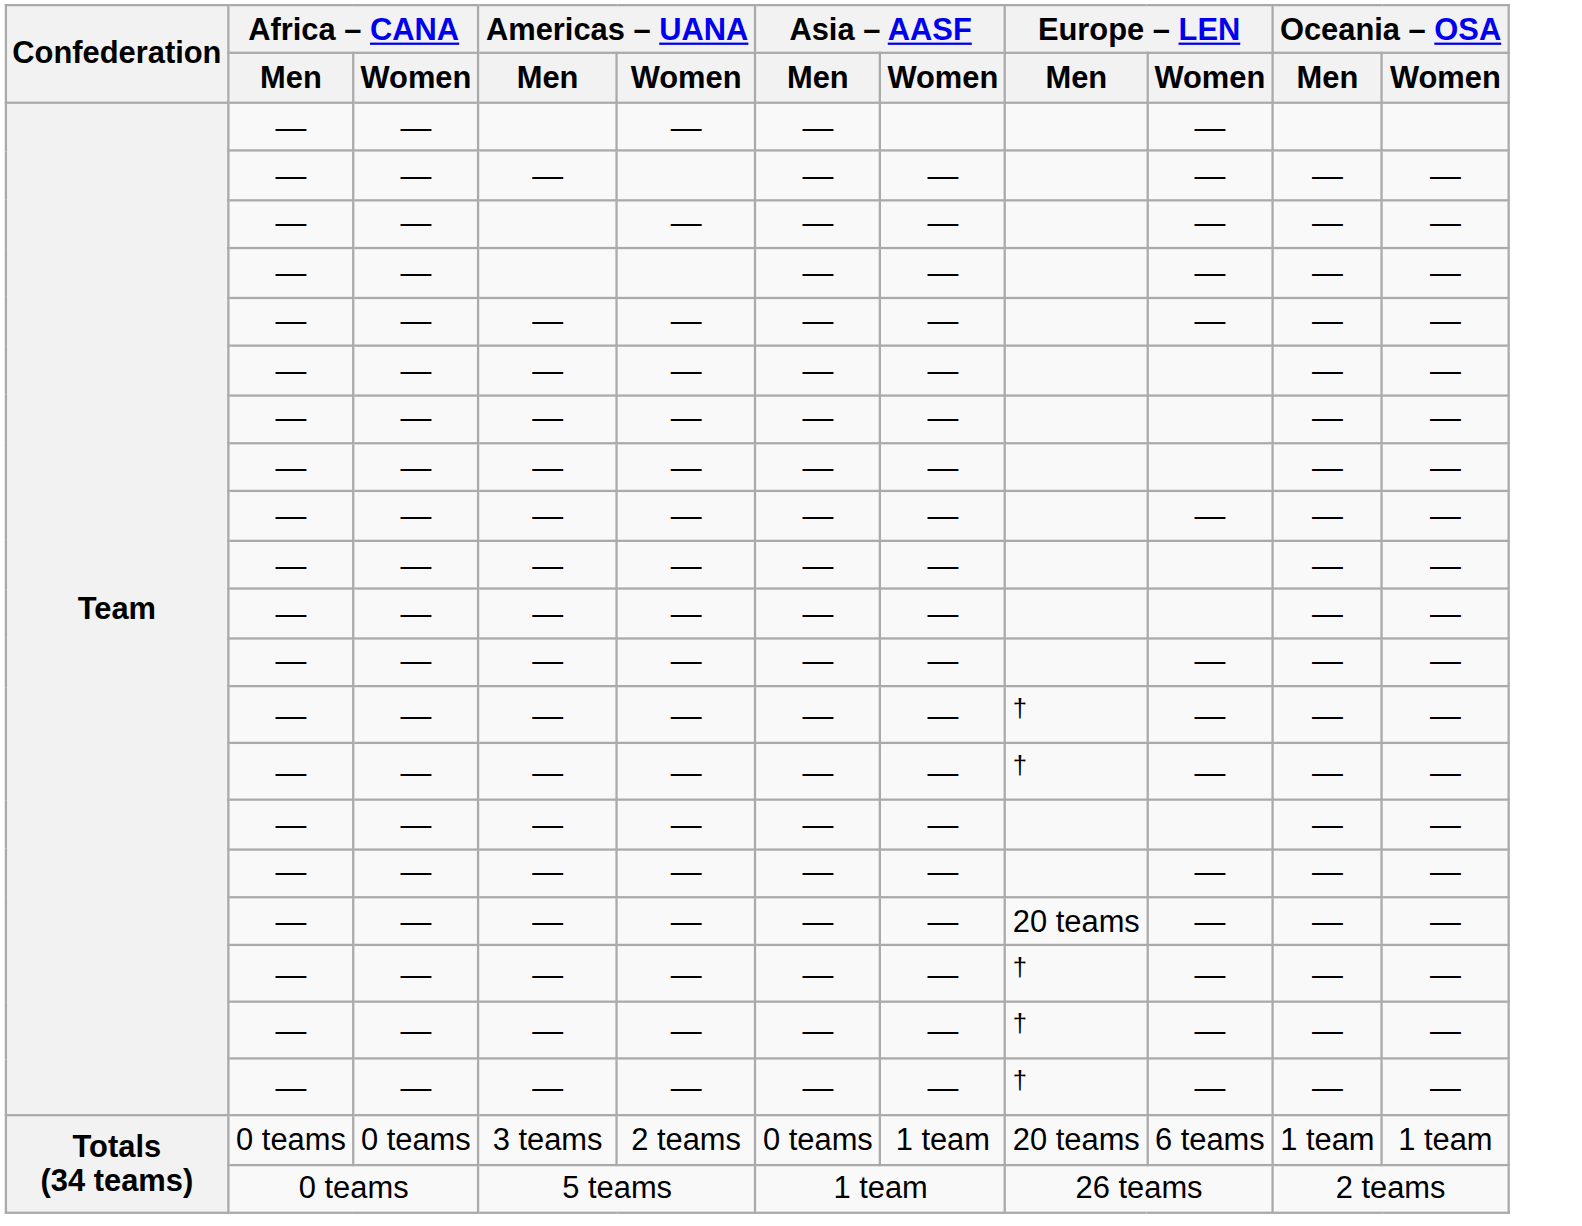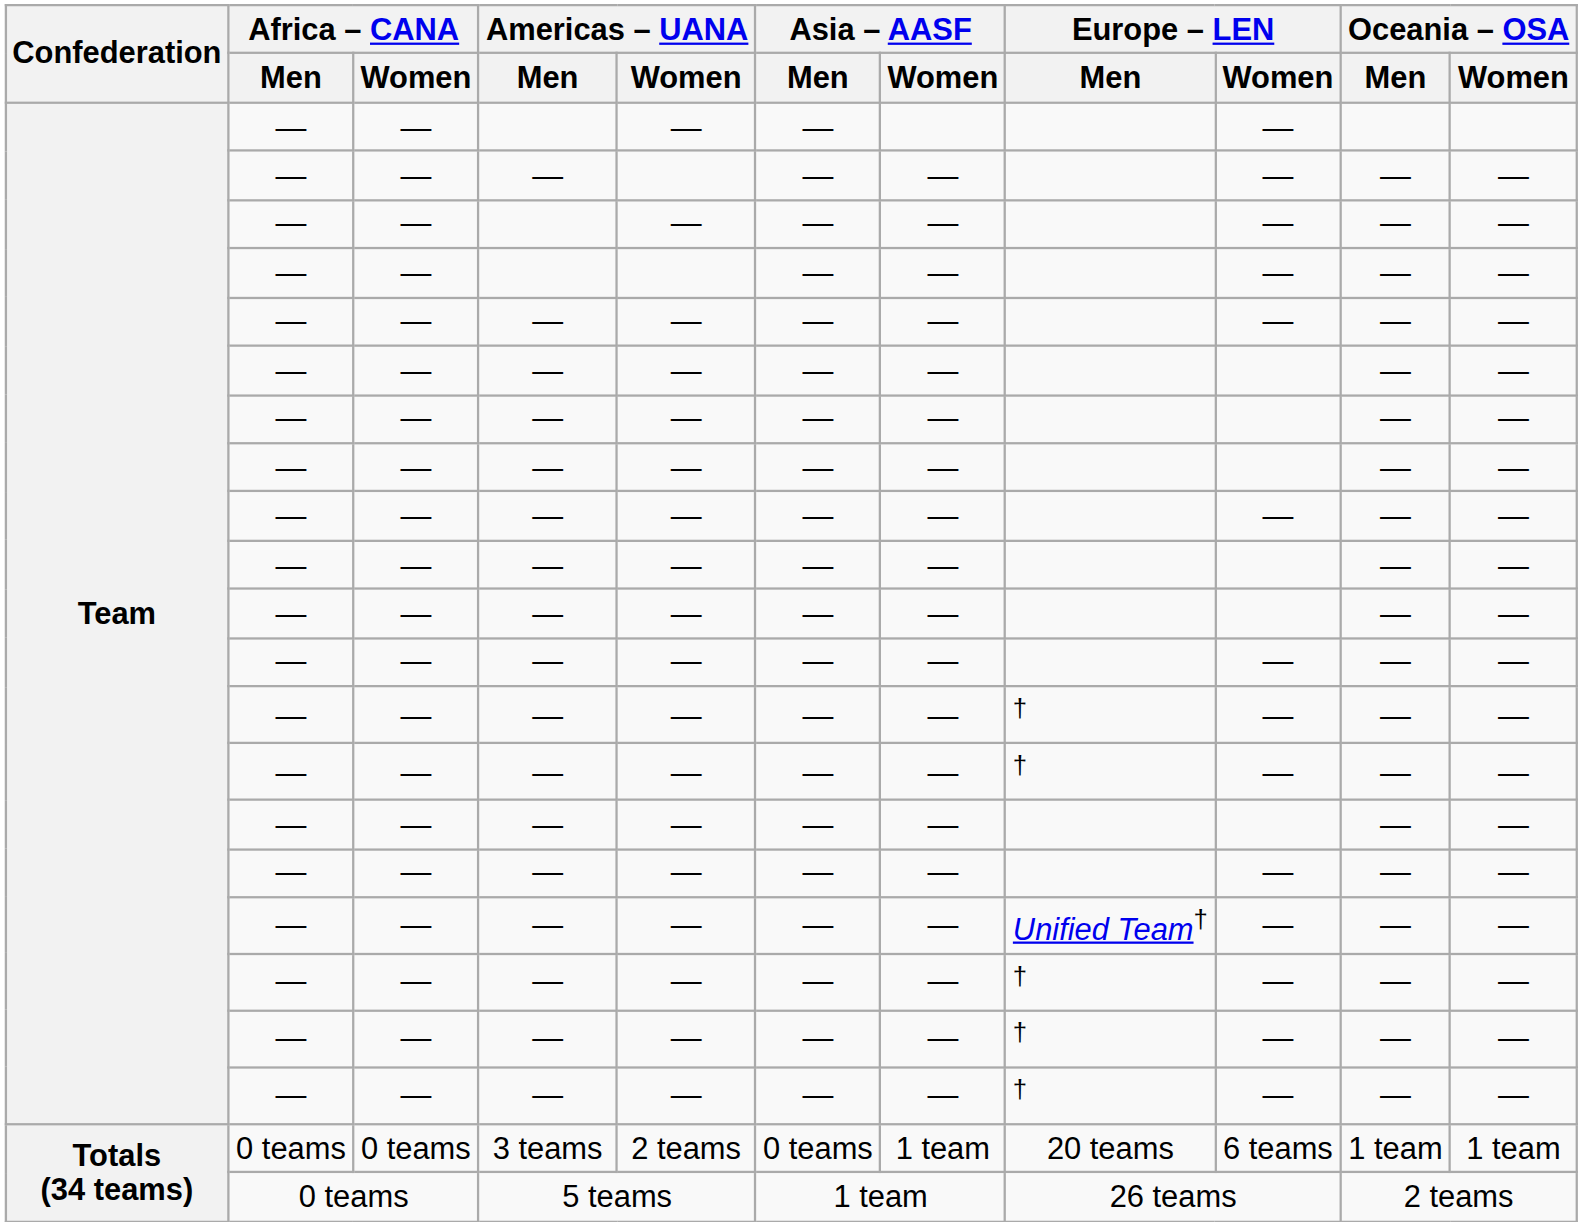row 19 | Europe – LEN / Men: 20 teams -> Unified Team†
